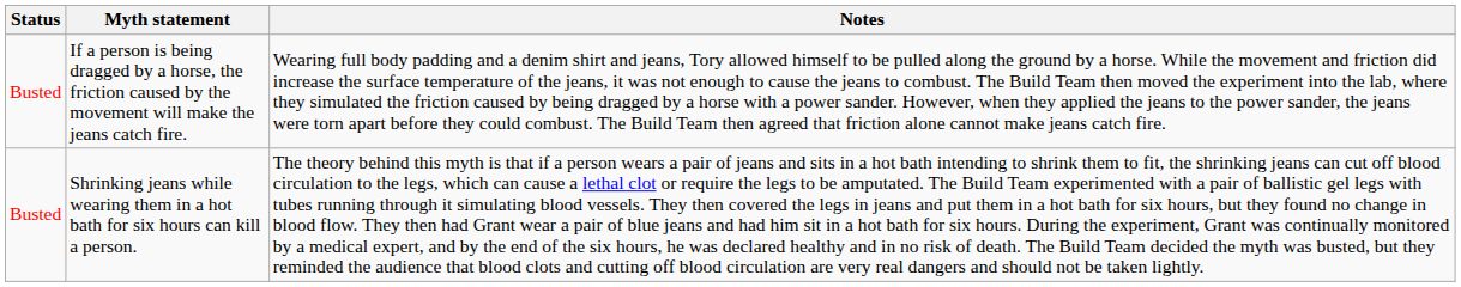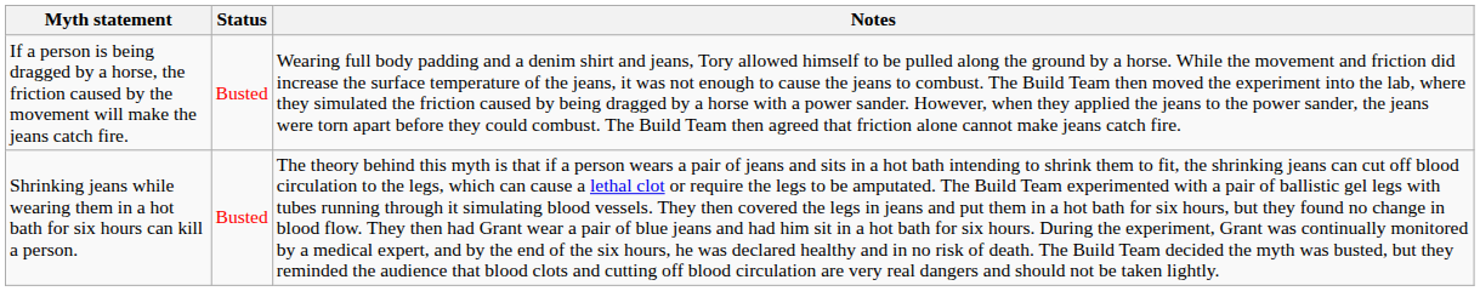columns swapped: Myth statement <-> Status
